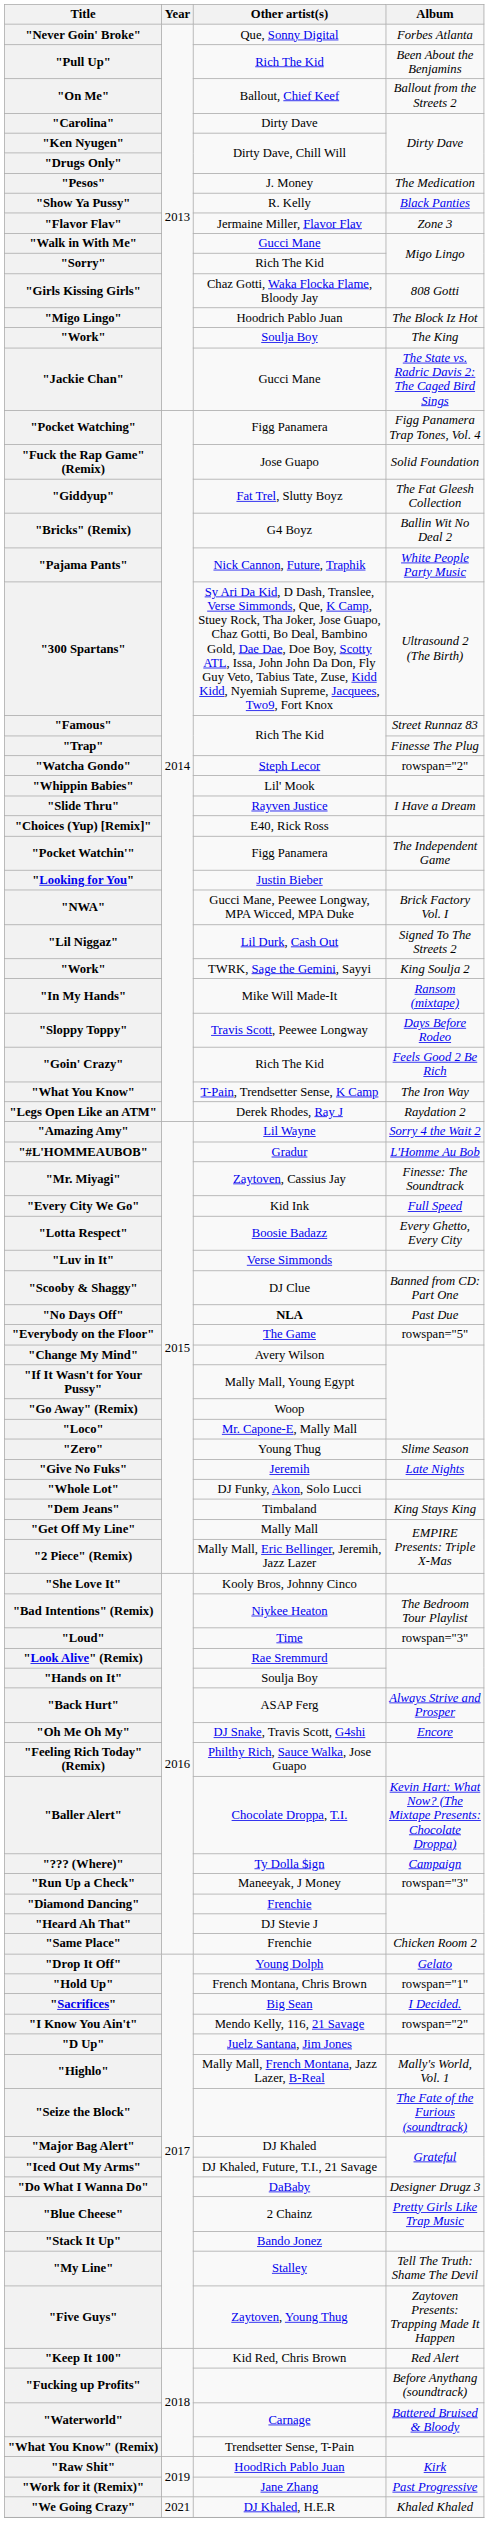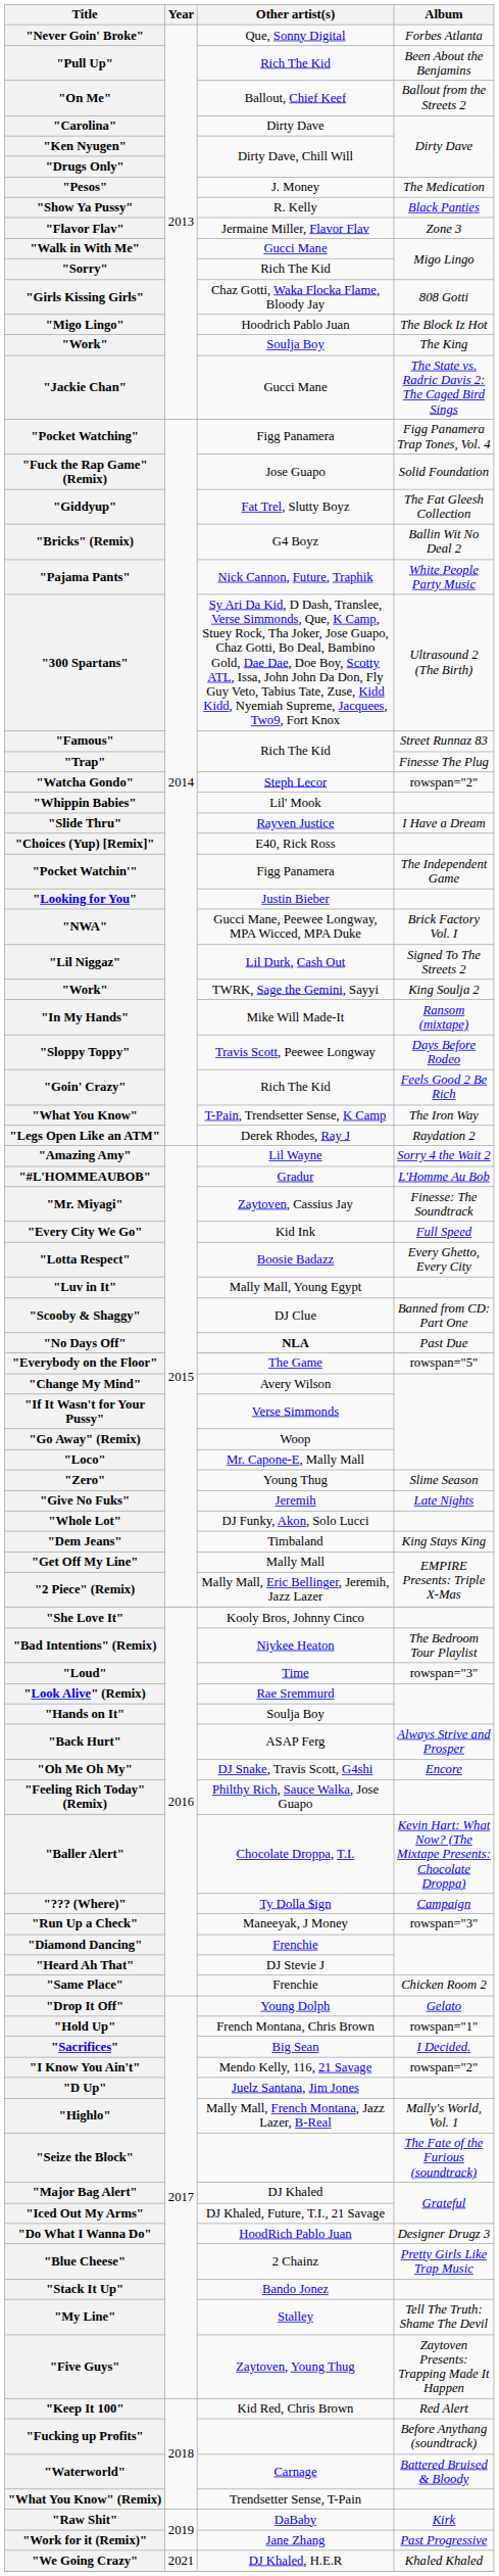"Luv in It" | Other artist(s): Verse Simmonds -> Mally Mall, Young Egypt
"If It Wasn't for Your Pussy" | Other artist(s): Mally Mall, Young Egypt -> Verse Simmonds
"Do What I Wanna Do" | Other artist(s): DaBaby -> HoodRich Pablo Juan
"Raw Shit" | Other artist(s): HoodRich Pablo Juan -> DaBaby
